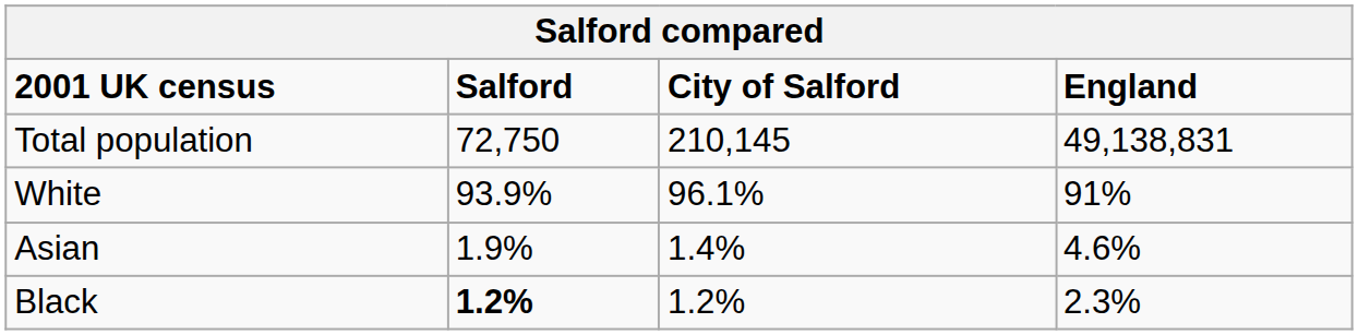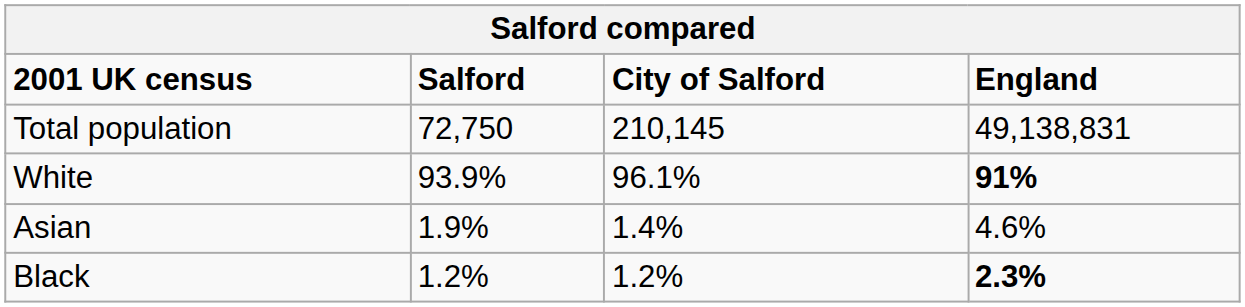White | England: normal -> bold
Black | Salford: bold -> normal
Black | England: normal -> bold
